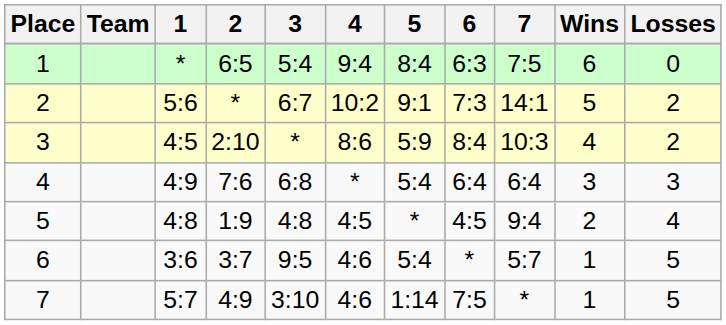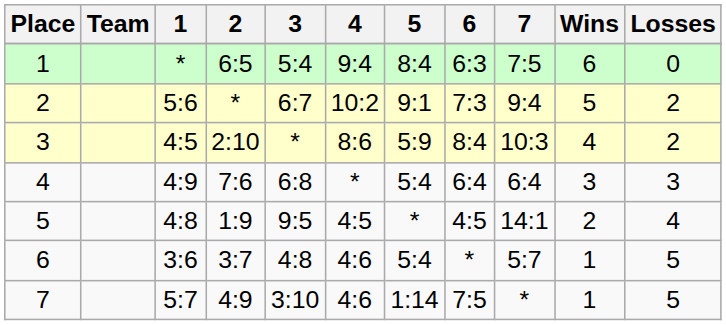row 3 | 7: 14:1 -> 9:4
row 6 | 3: 4:8 -> 9:5
row 6 | 7: 9:4 -> 14:1
row 7 | 3: 9:5 -> 4:8
